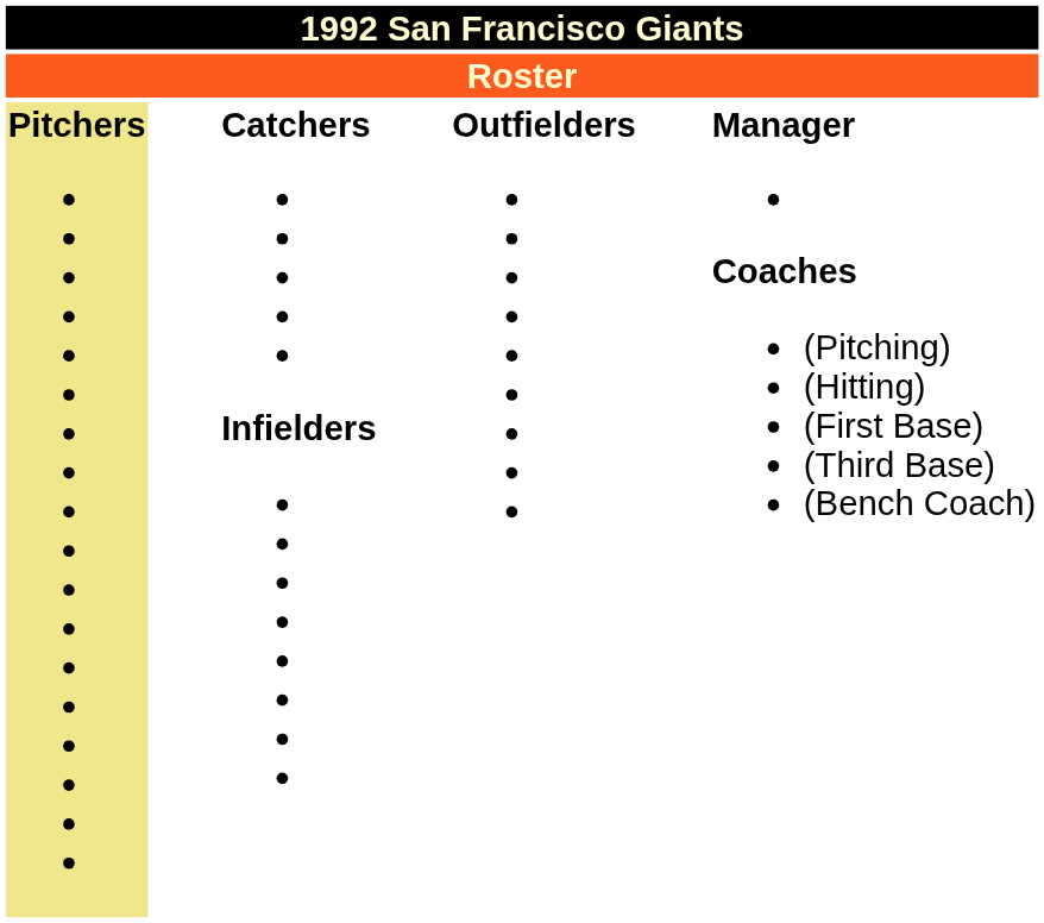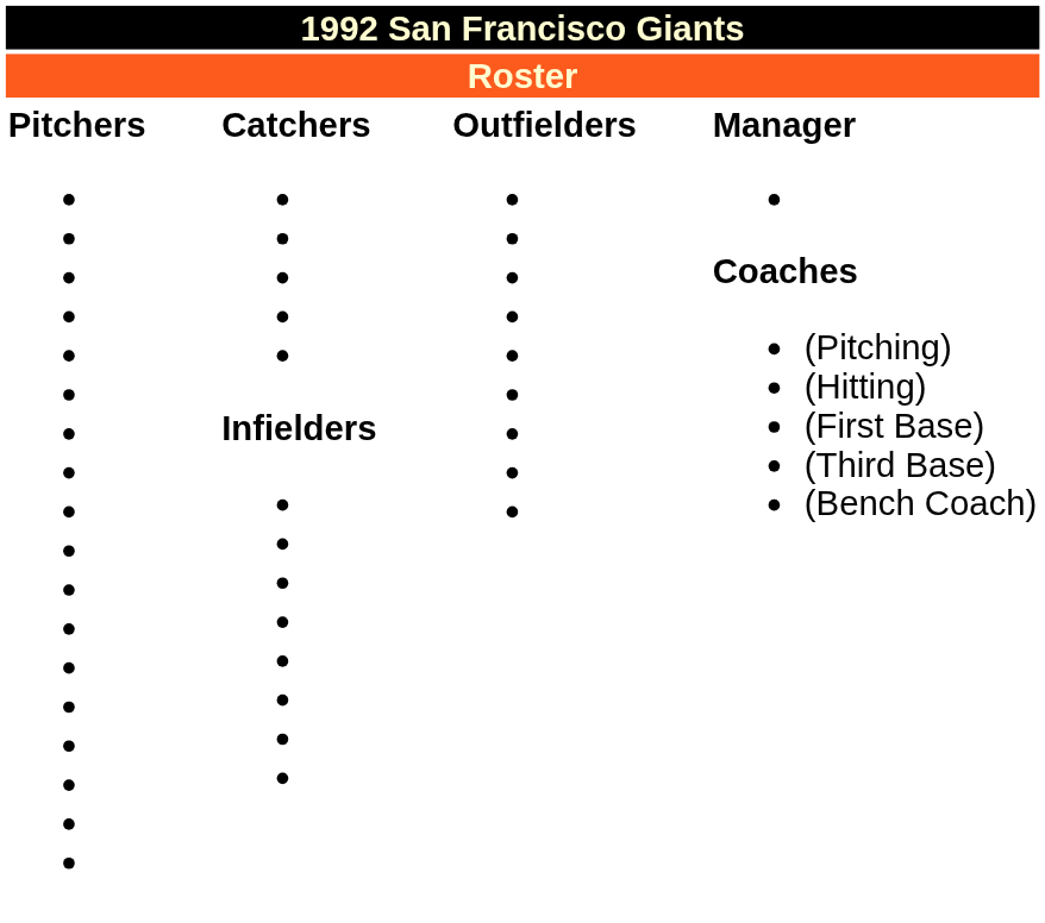Pitchers | column 1: khaki background -> no background
